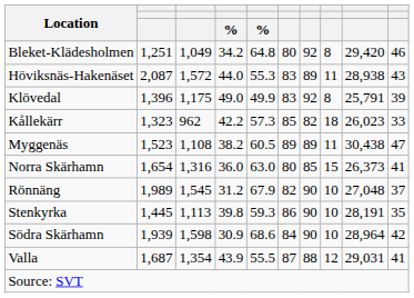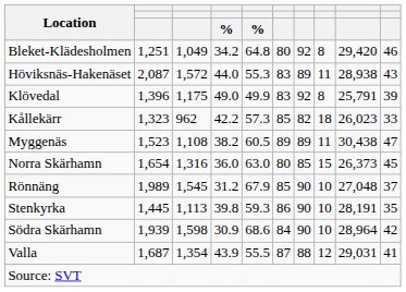Norra Skärhamn | column 10: 41 -> 45
Rönnäng | column 6: 82 -> 85
